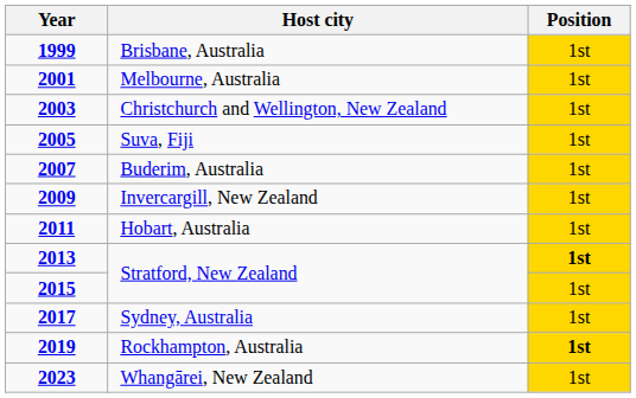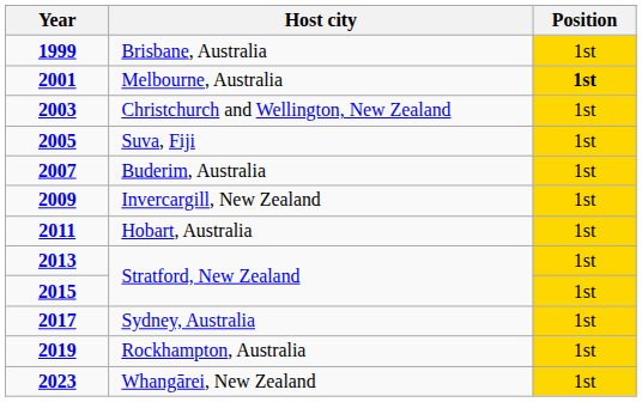Melbourne, Australia | Position: normal -> bold
2013 / Stratford, New Zealand | Position: bold -> normal
Rockhampton, Australia | Position: bold -> normal
